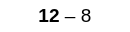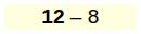row 1 | column 1: no background -> lightyellow background
